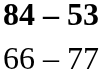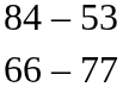84 – 53 | column 1: bold -> normal
